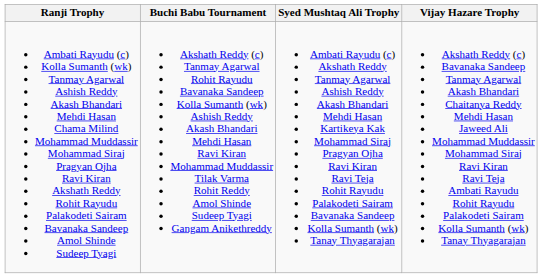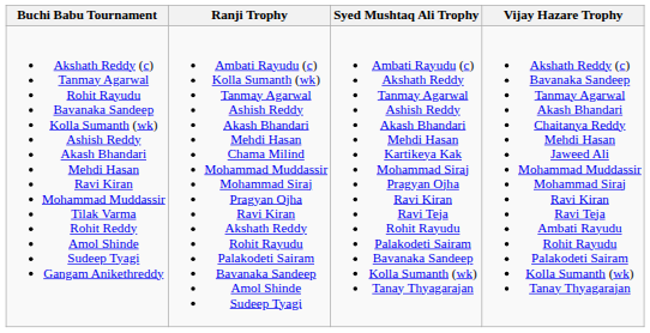columns swapped: Buchi Babu Tournament <-> Ranji Trophy
